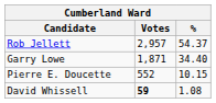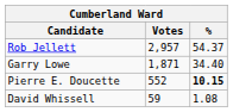Pierre E. Doucette | %: normal -> bold
David Whissell | Votes: bold -> normal
